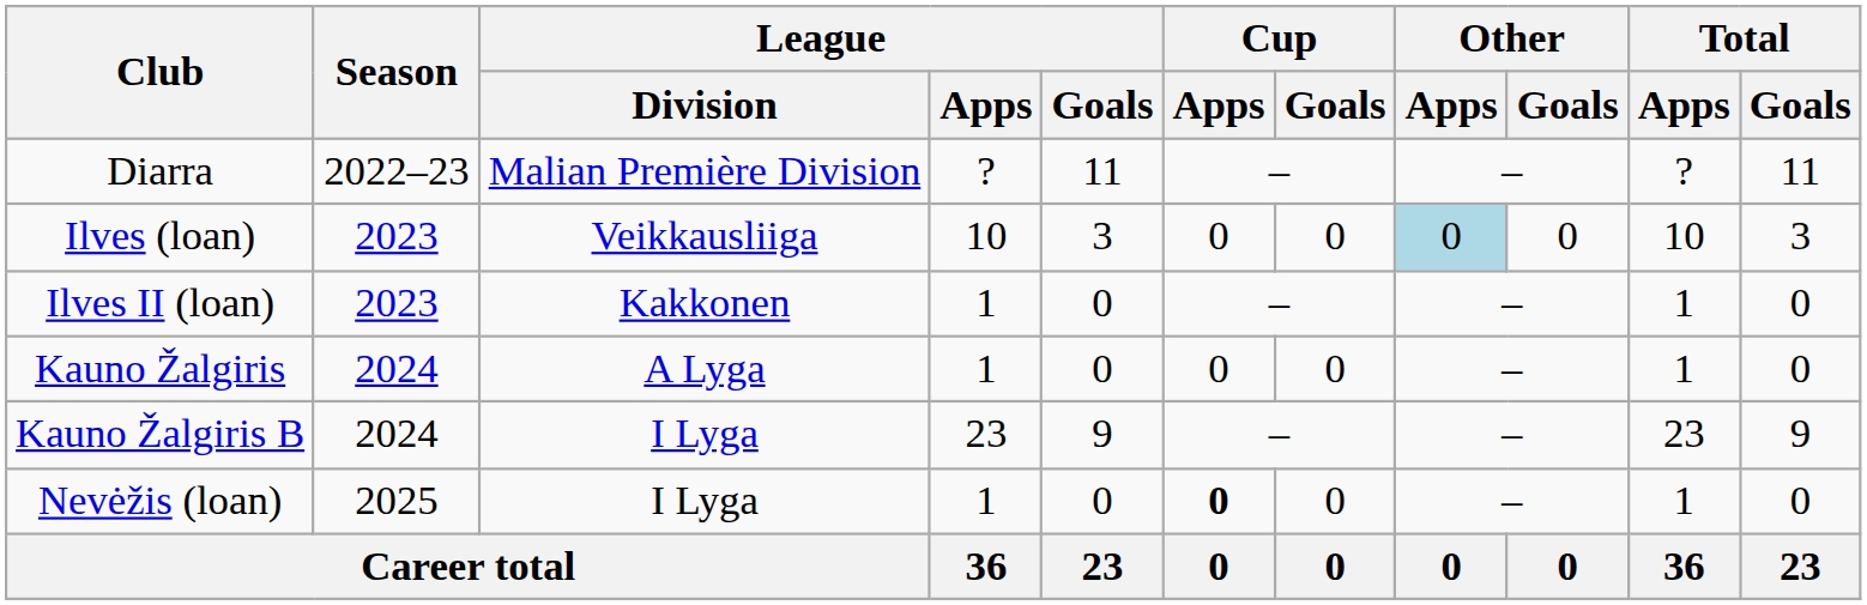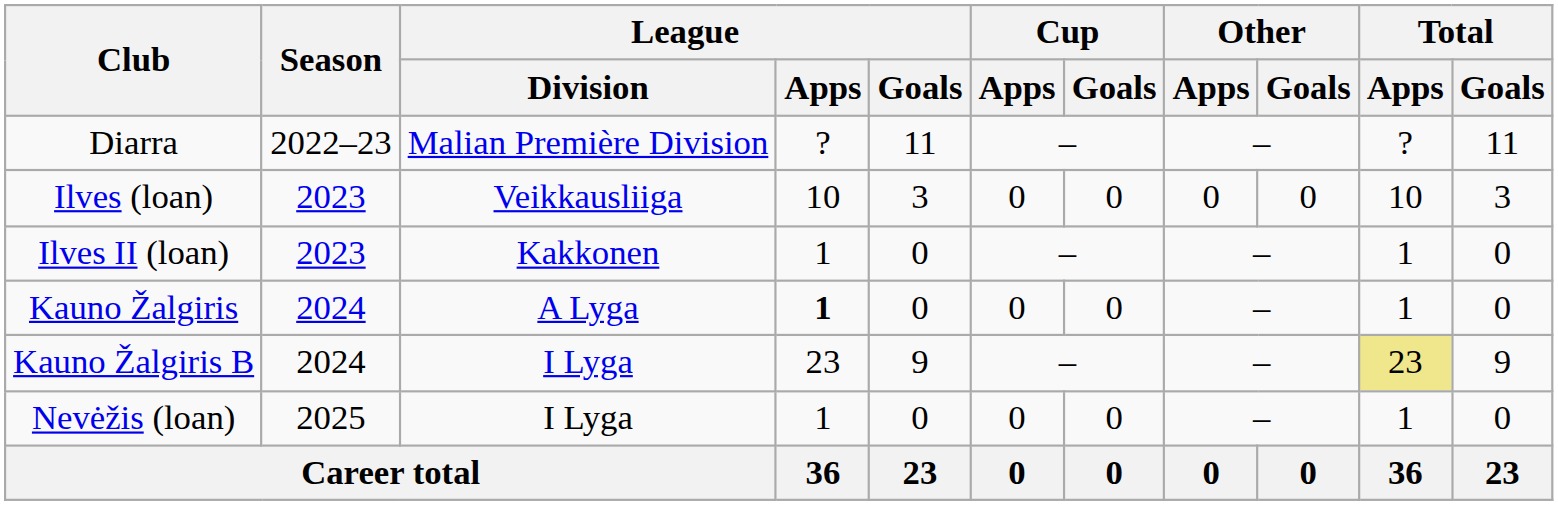Ilves (loan) | Other / Apps: lightblue background -> no background
Kauno Žalgiris | League / Apps: normal -> bold
Kauno Žalgiris B | Total / Apps: no background -> khaki background
Nevėžis (loan) | Cup / Apps: bold -> normal
